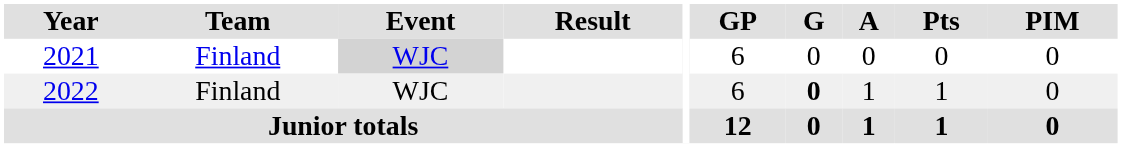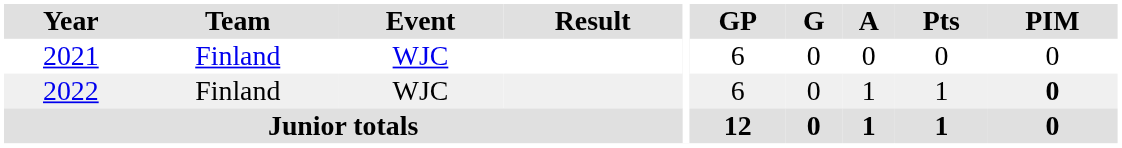2021 | Event: lightgrey background -> no background
2022 | G: bold -> normal
2022 | PIM: normal -> bold
